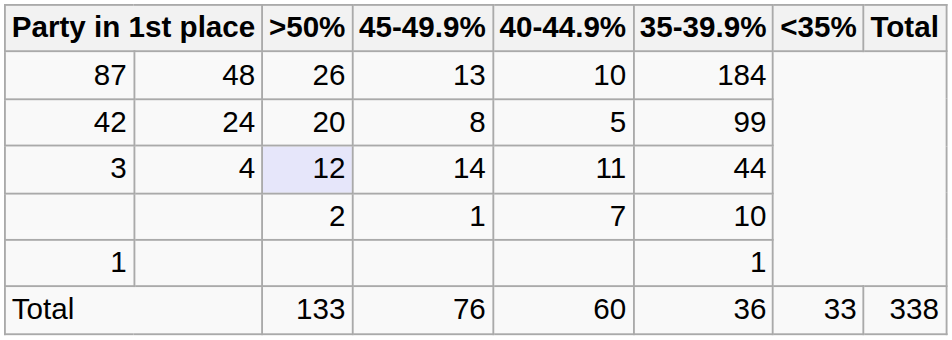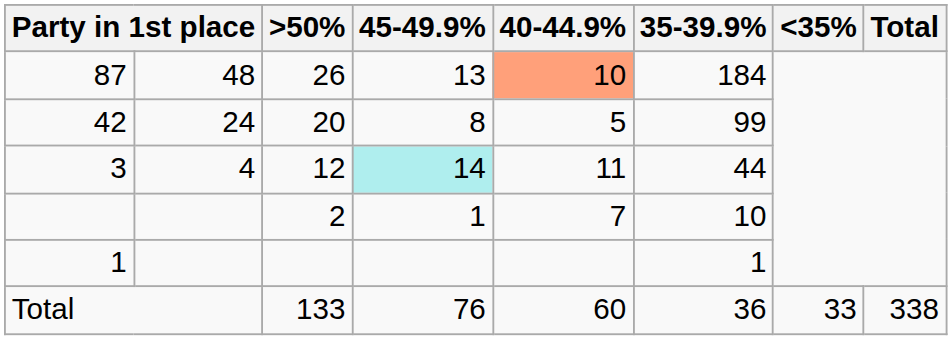87 | 40-44.9%: no background -> lightsalmon background
3 | >50%: lavender background -> no background
3 | 45-49.9%: no background -> paleturquoise background
